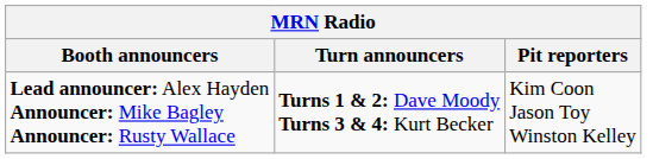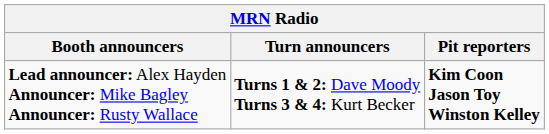row 3 | Pit reporters: normal -> bold
